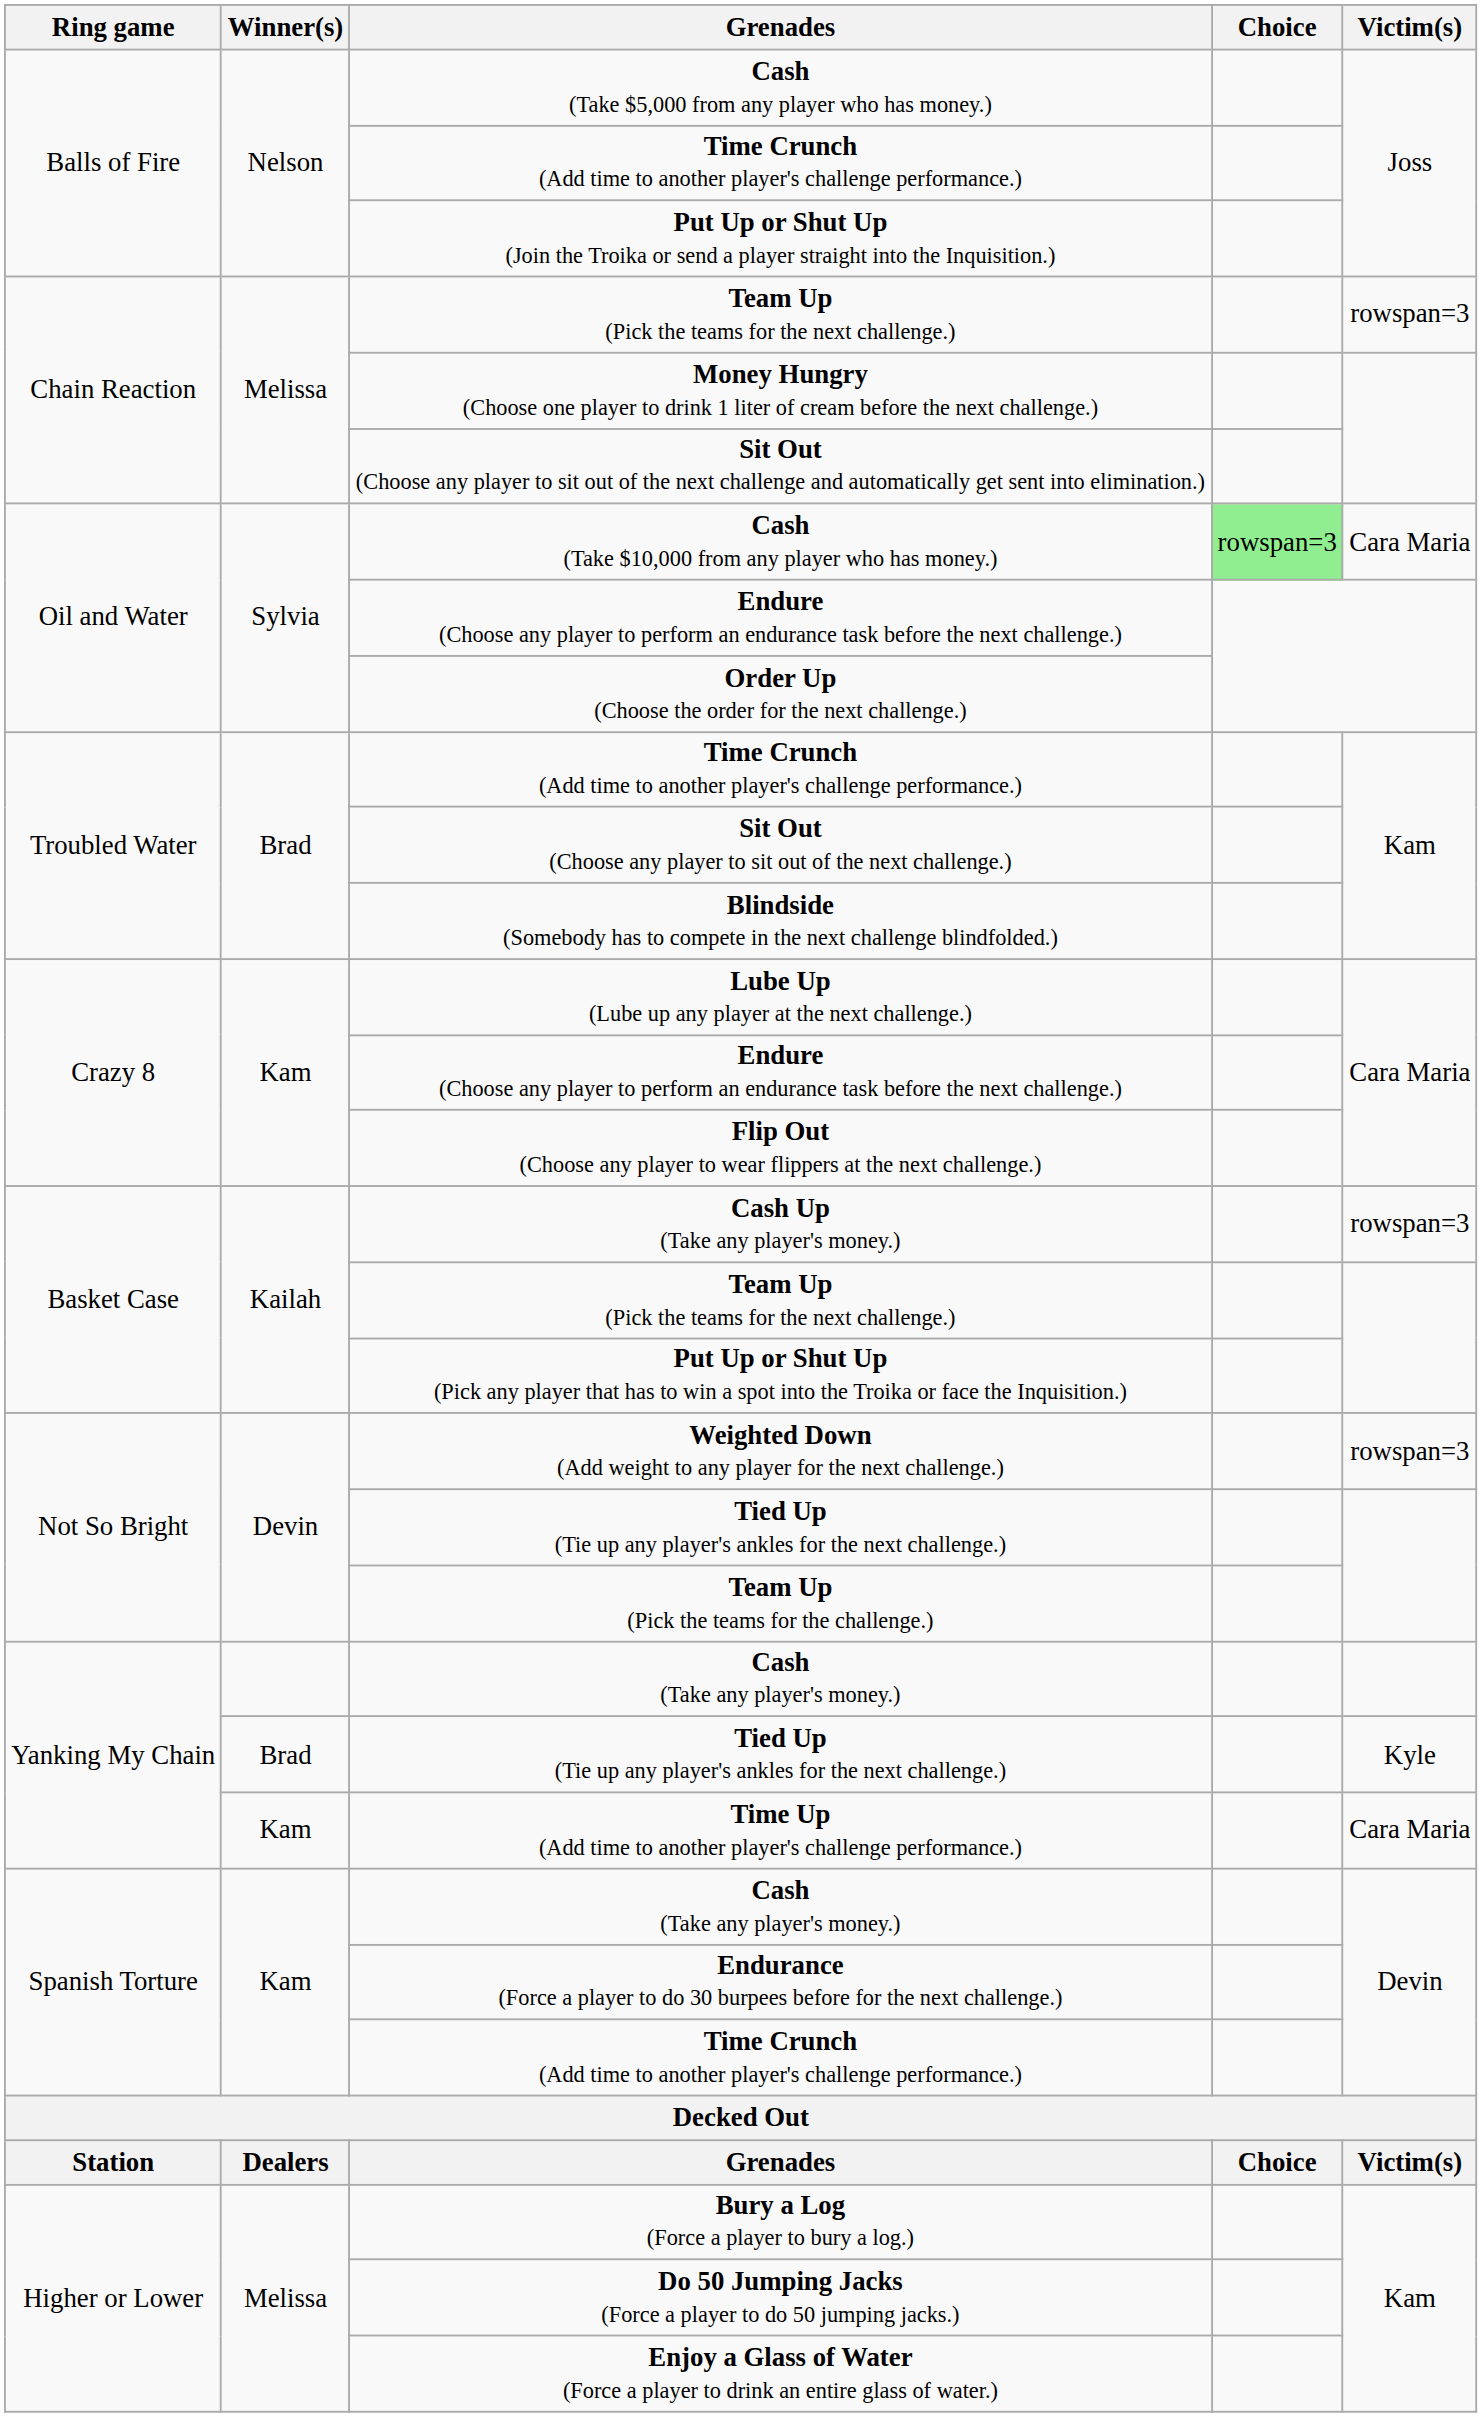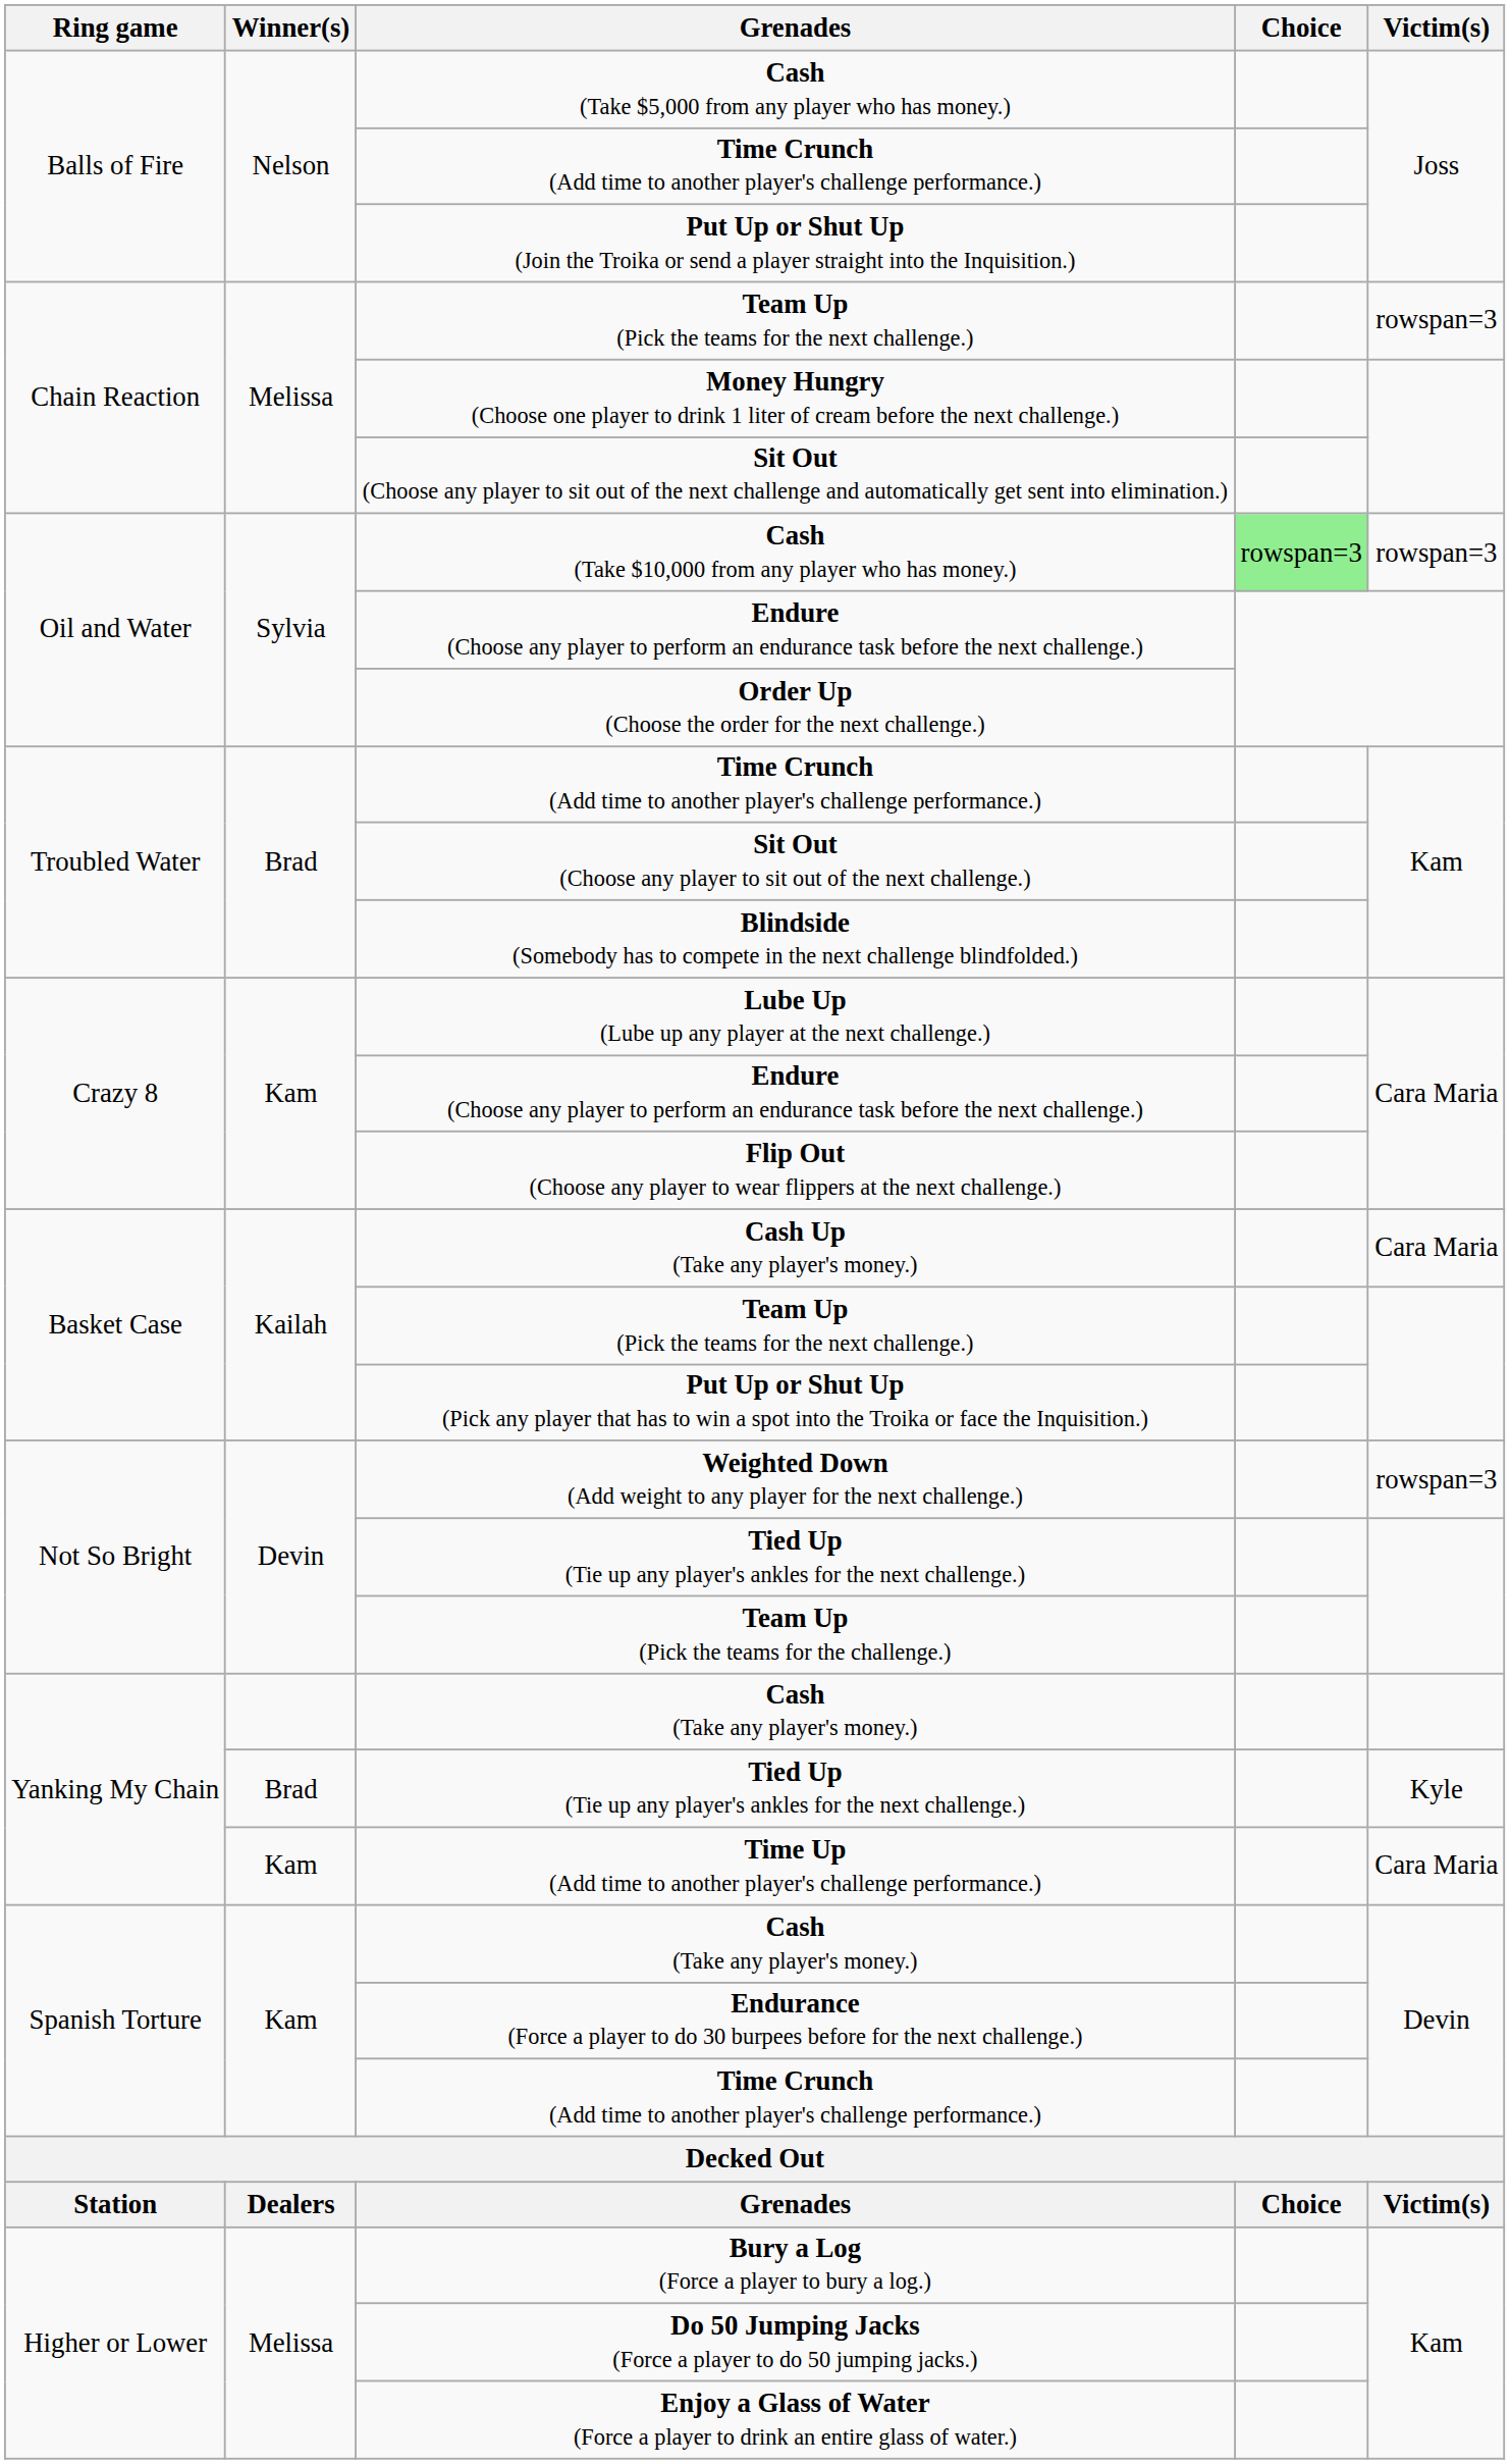Cash (Take $10,000 from any player who has money.) | Victim(s): Cara Maria -> rowspan=3
Cash Up (Take any player's money.) | Victim(s): rowspan=3 -> Cara Maria
